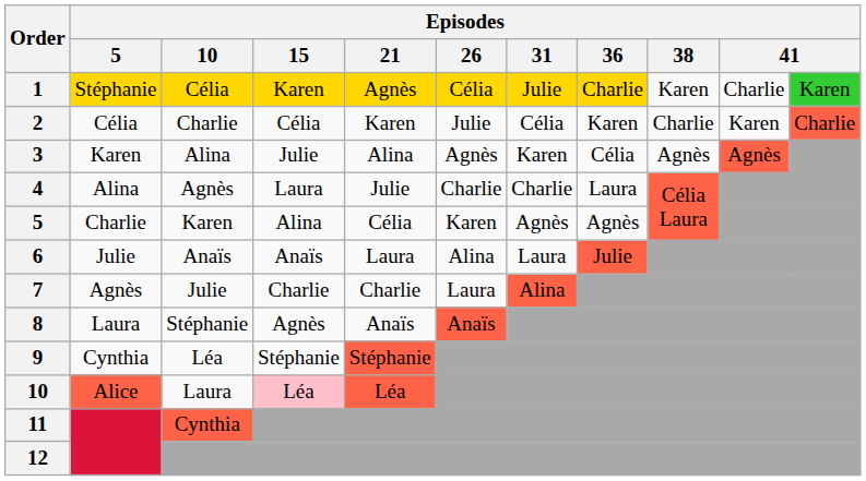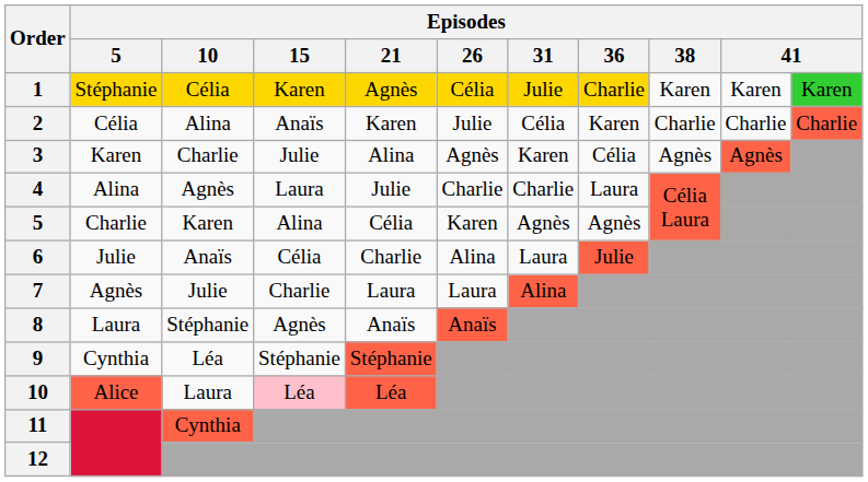1 | column 10: Charlie -> Karen
2 | Episodes / 10: Charlie -> Alina
2 | Episodes / 15: Célia -> Anaïs
2 | column 10: Karen -> Charlie
3 | Episodes / 10: Alina -> Charlie
6 | Episodes / 15: Anaïs -> Célia
6 | Episodes / 21: Laura -> Charlie
7 | Episodes / 21: Charlie -> Laura
